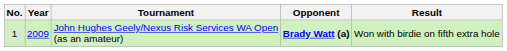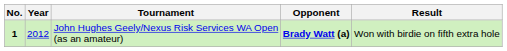row 2 | No.: normal -> bold
row 2 | Year: 2009 -> 2012
